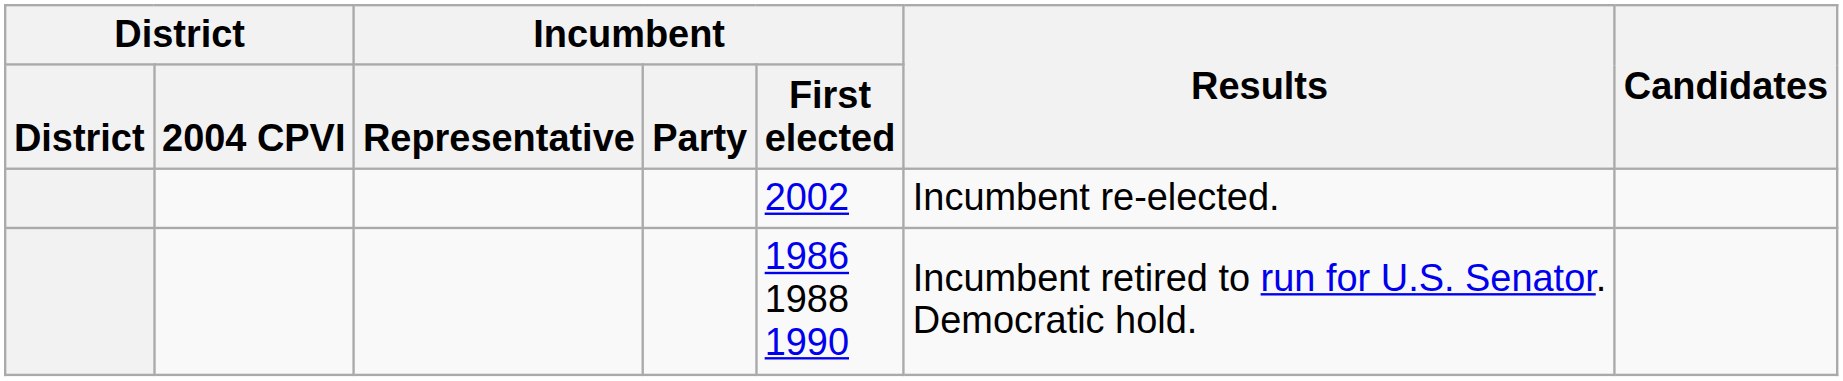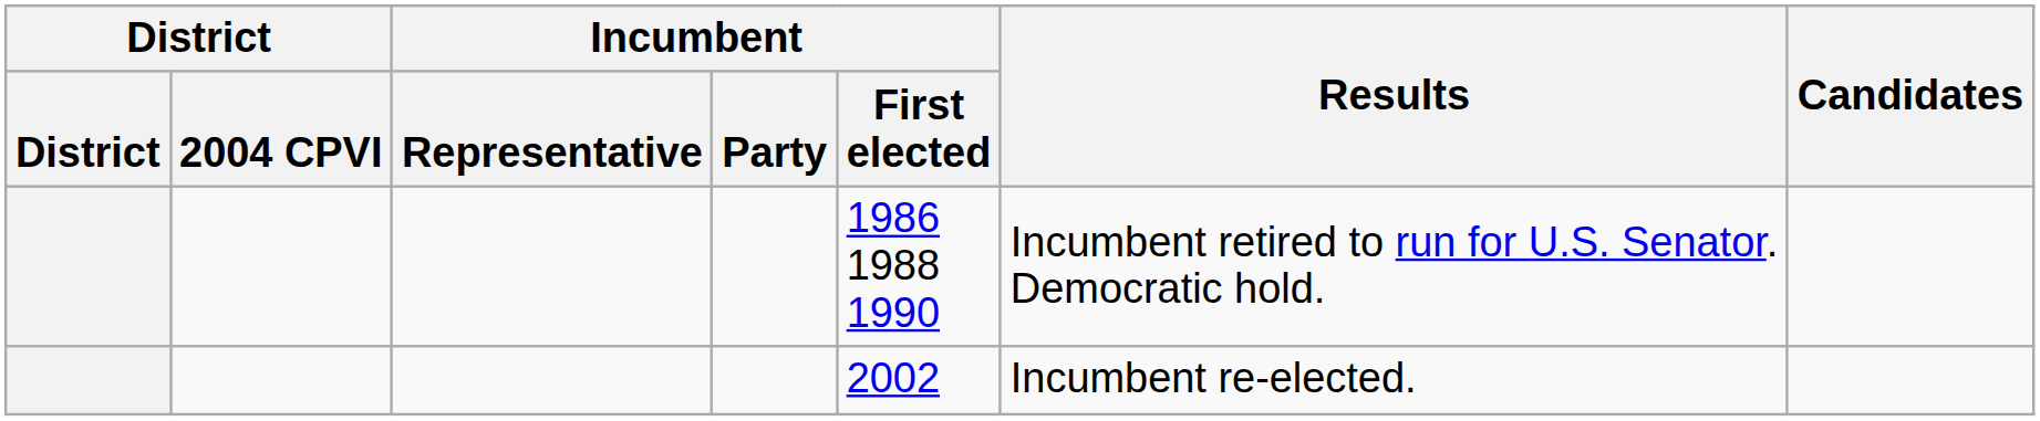row 3 | Incumbent / First elected: 2002 -> 1986 1988 1990
row 3 | Results: Incumbent re-elected. -> Incumbent retired to run for U.S. Senator. Democratic hold.
row 4 | Incumbent / First elected: 1986 1988 1990 -> 2002
row 4 | Results: Incumbent retired to run for U.S. Senator. Democratic hold. -> Incumbent re-elected.
